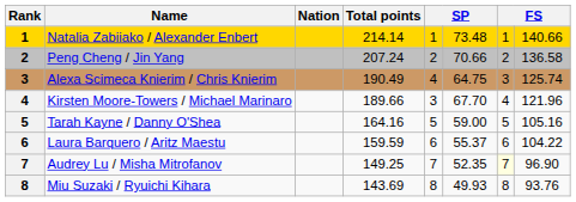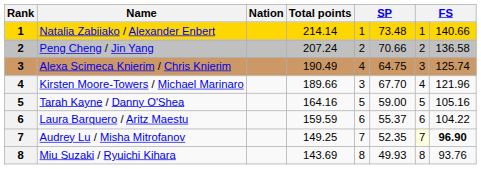Audrey Lu / Misha Mitrofanov | column 8: normal -> bold
